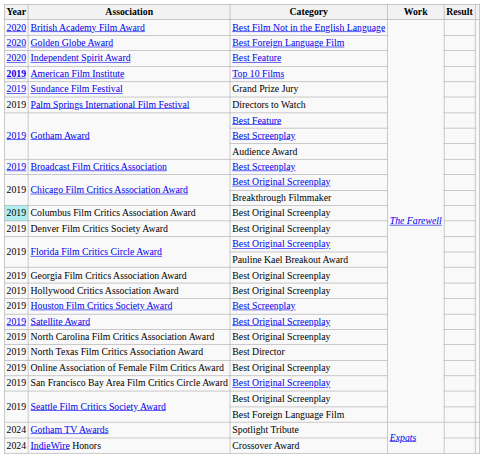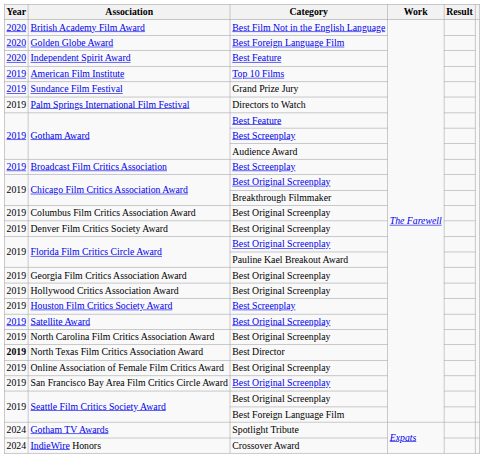American Film Institute | Year: bold -> normal
Columbus Film Critics Association Award | Year: paleturquoise background -> no background
North Texas Film Critics Association Award | Year: normal -> bold
